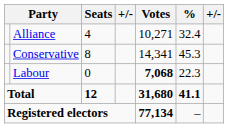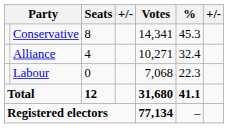rows swapped: Conservative <-> Alliance
Labour | Votes: bold -> normal
